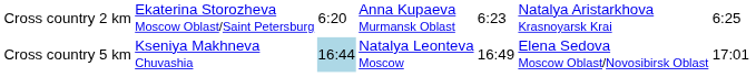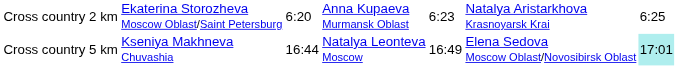Cross country 5 km | column 3: lightblue background -> no background
Cross country 5 km | column 7: no background -> paleturquoise background
